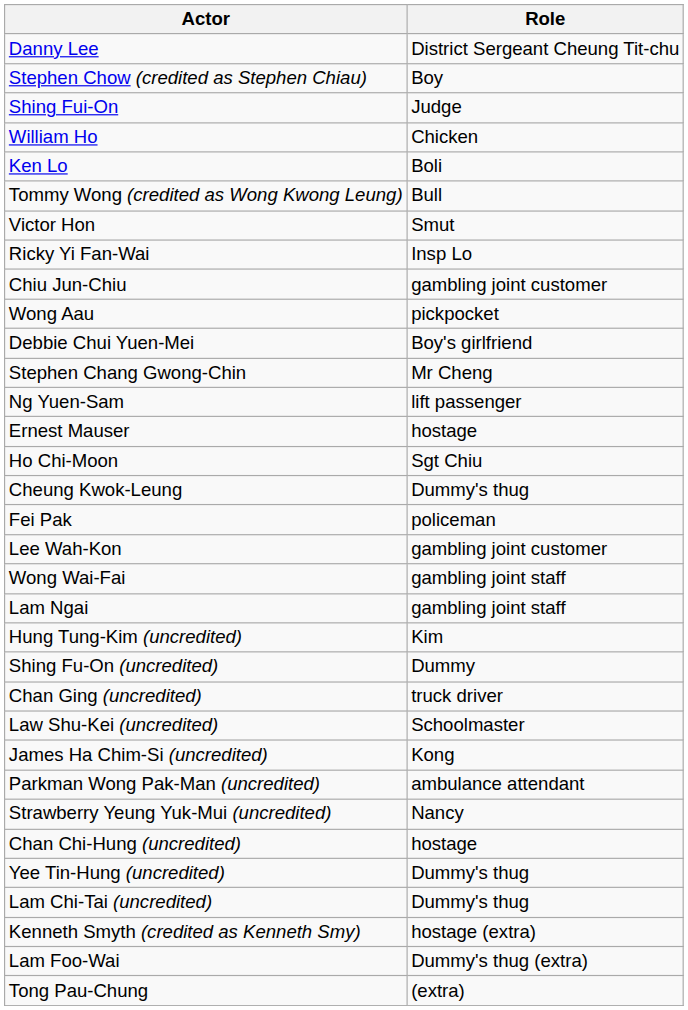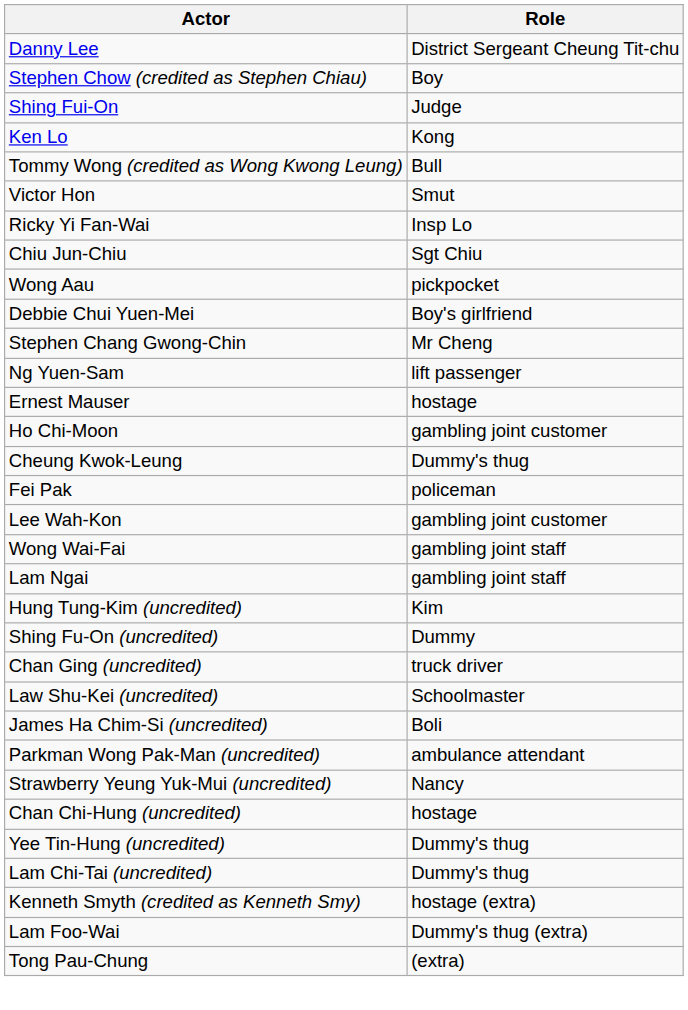- row: William Ho | Chicken
Ken Lo | Role: Boli -> Kong
Chiu Jun-Chiu | Role: gambling joint customer -> Sgt Chiu
Ho Chi-Moon | Role: Sgt Chiu -> gambling joint customer
James Ha Chim-Si (uncredited) | Role: Kong -> Boli
